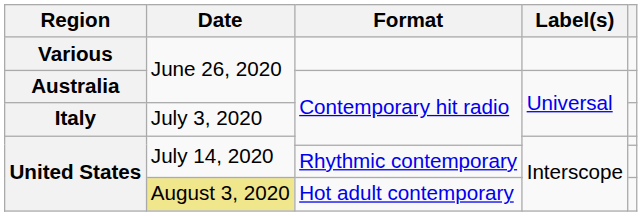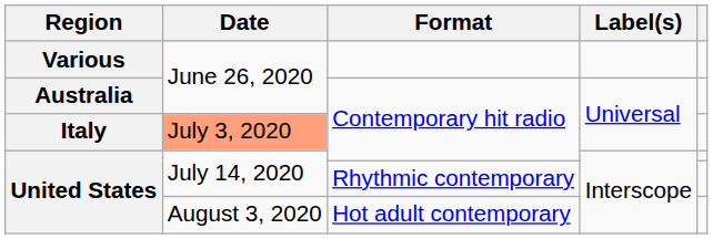Italy | Date: no background -> lightsalmon background
United States / Hot adult contemporary | Date: khaki background -> no background
